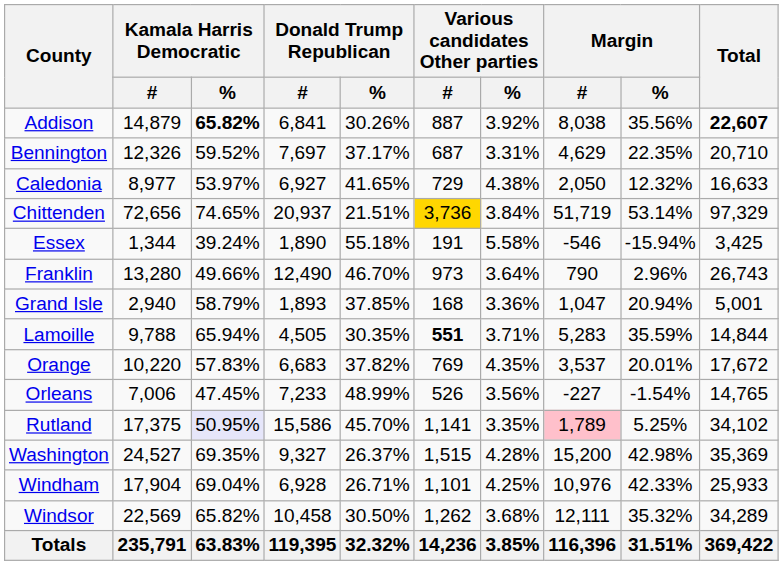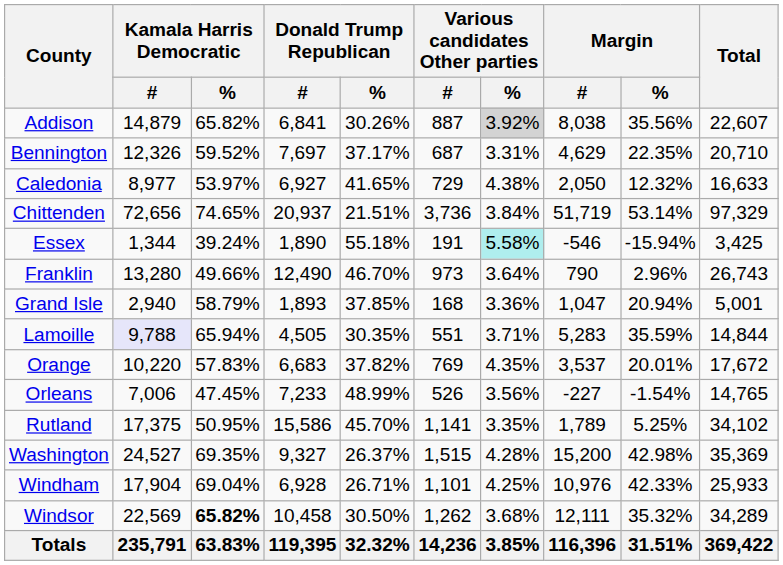Addison | Kamala Harris Democratic / %: bold -> normal
Addison | Various candidates Other parties / %: no background -> lightgrey background
Addison | Total: bold -> normal
Chittenden | Various candidates Other parties / #: gold background -> no background
Essex | Various candidates Other parties / %: no background -> paleturquoise background
Lamoille | Kamala Harris Democratic / #: no background -> lavender background
Lamoille | Various candidates Other parties / #: bold -> normal
Rutland | Kamala Harris Democratic / %: lavender background -> no background
Rutland | Margin / #: pink background -> no background
Windsor | Kamala Harris Democratic / %: normal -> bold
